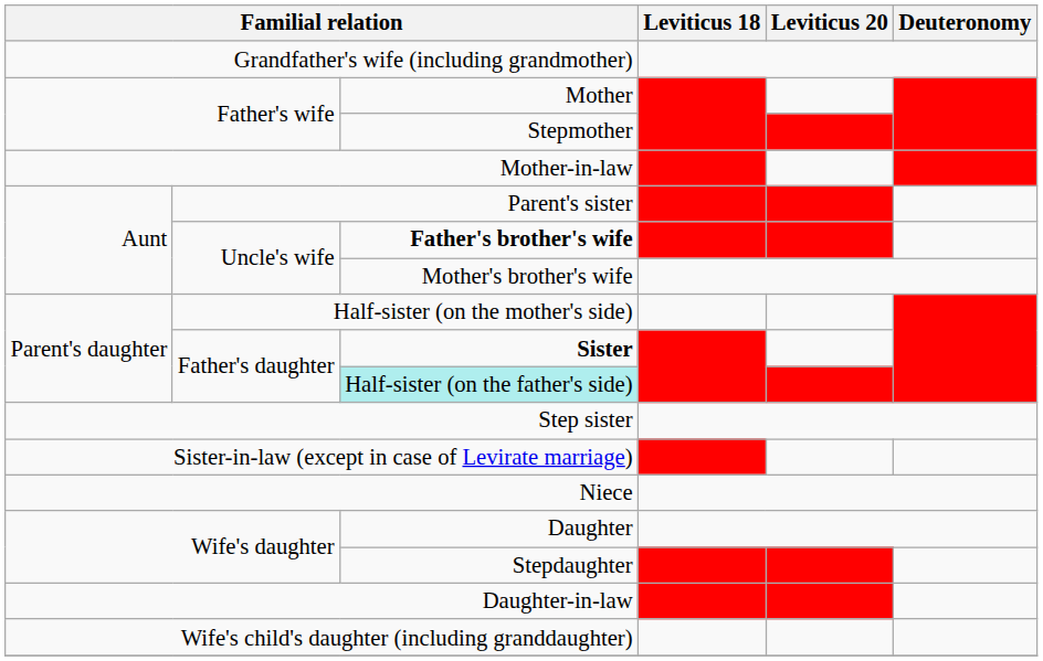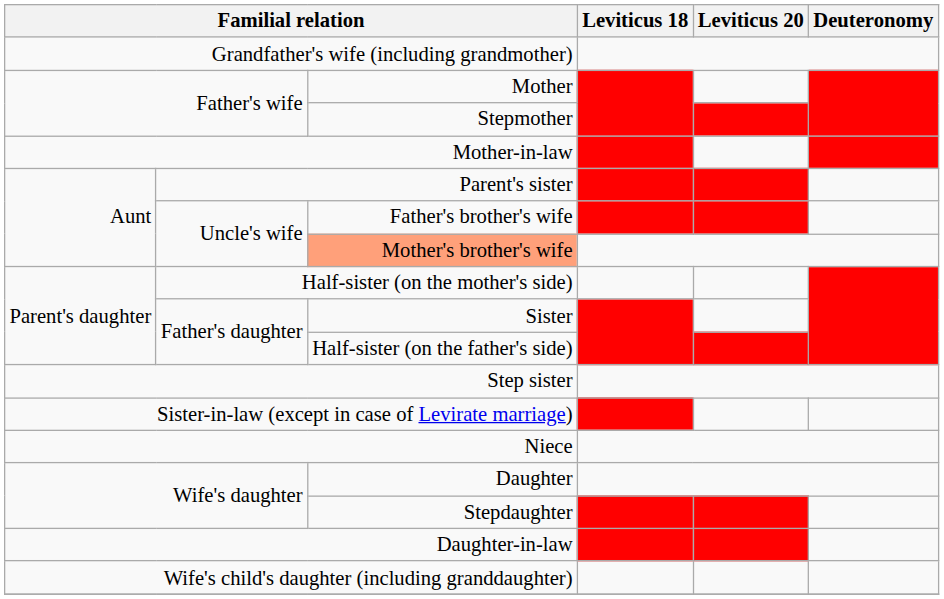Father's brother's wife | column 3: bold -> normal
Mother's brother's wife | column 3: no background -> lightsalmon background
Sister | column 3: bold -> normal
Half-sister (on the father's side) | column 3: paleturquoise background -> no background
